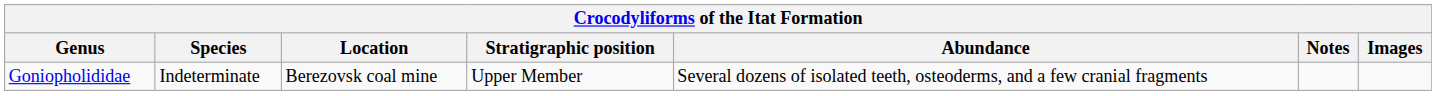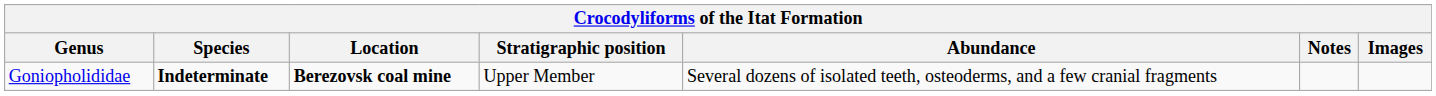Goniopholididae | Species: normal -> bold
Goniopholididae | Location: normal -> bold
